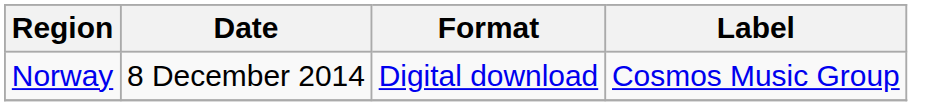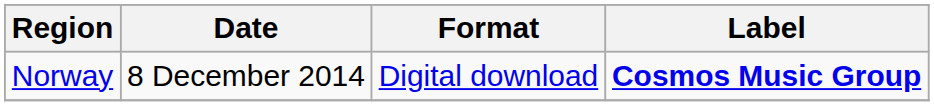Norway | Label: normal -> bold
